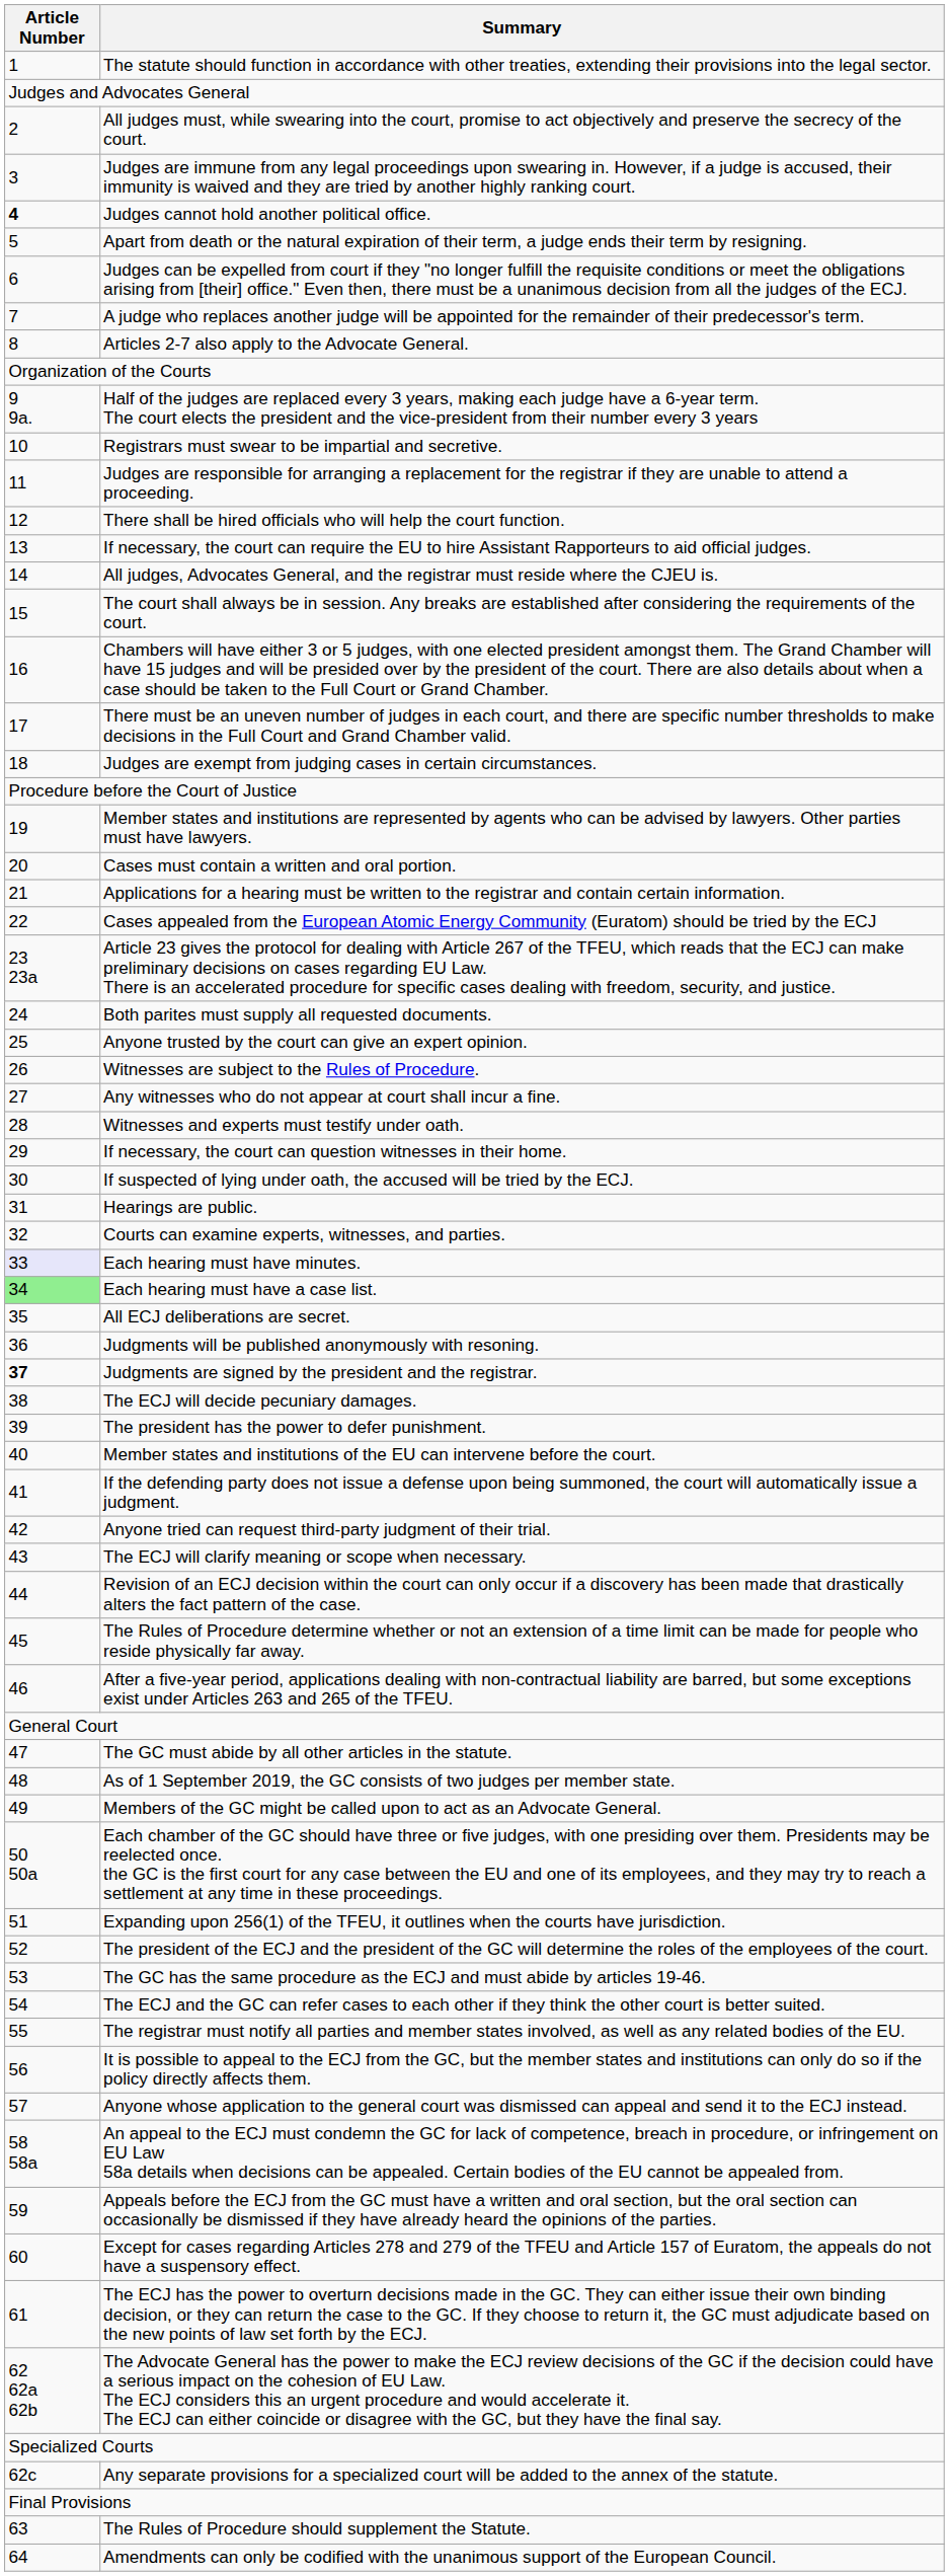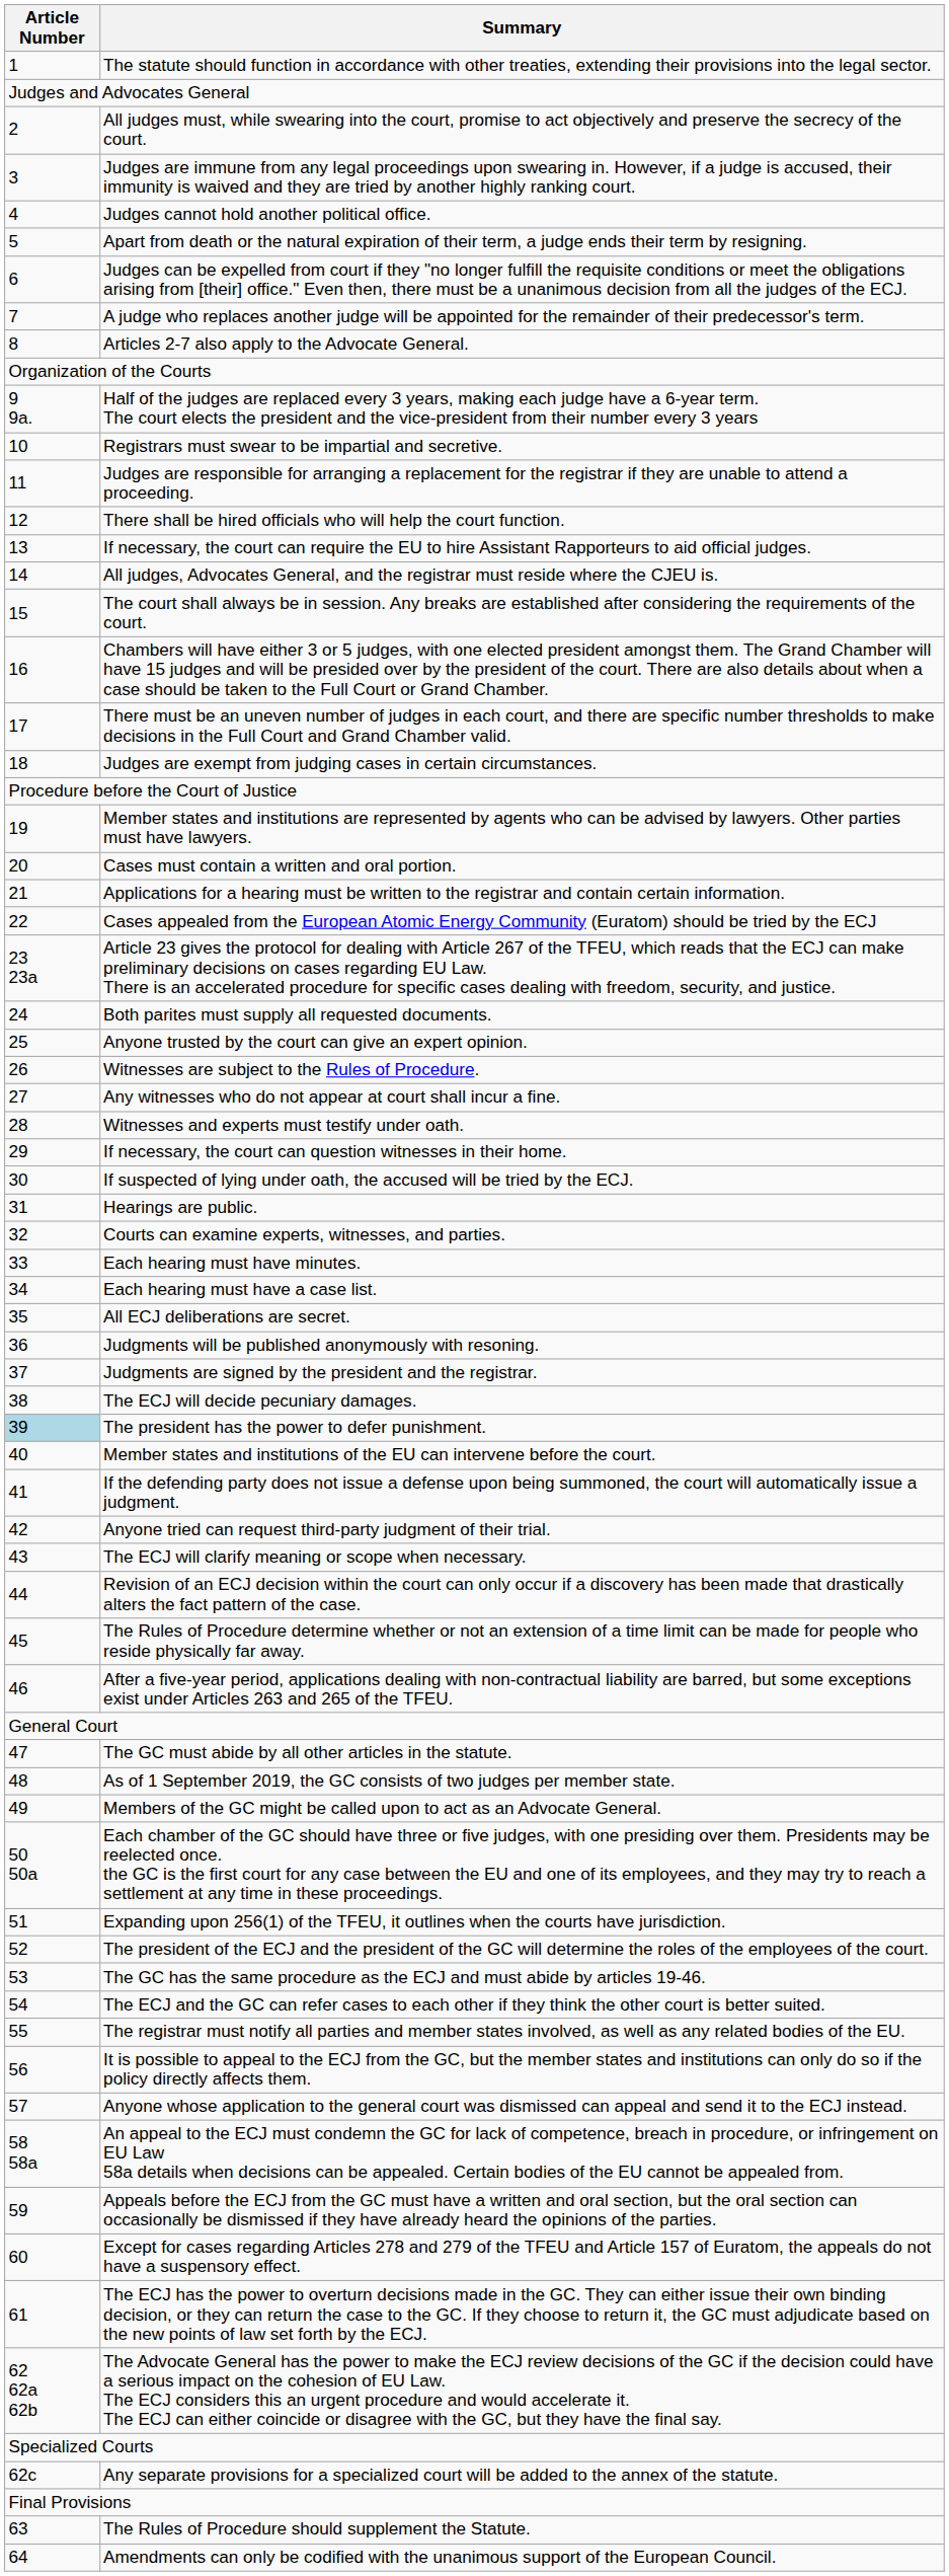Judges cannot hold another political office. | Article Number: bold -> normal
Each hearing must have minutes. | Article Number: lavender background -> no background
Each hearing must have a case list. | Article Number: lightgreen background -> no background
Judgments are signed by the president and the registrar. | Article Number: bold -> normal
The president has the power to defer punishment. | Article Number: no background -> lightblue background
